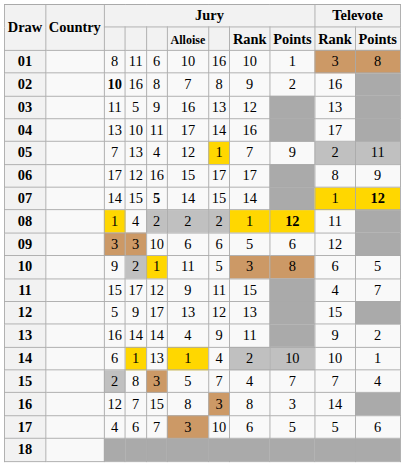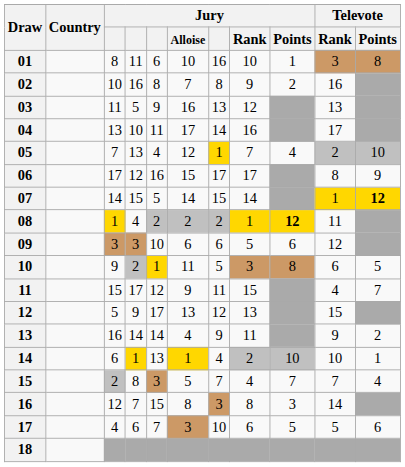02 | column 3: bold -> normal
05 | Jury / Points: 9 -> 4
05 | Televote / Points: 11 -> 10
07 | column 5: bold -> normal
